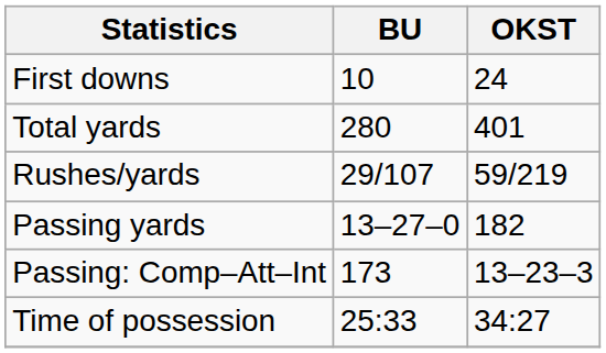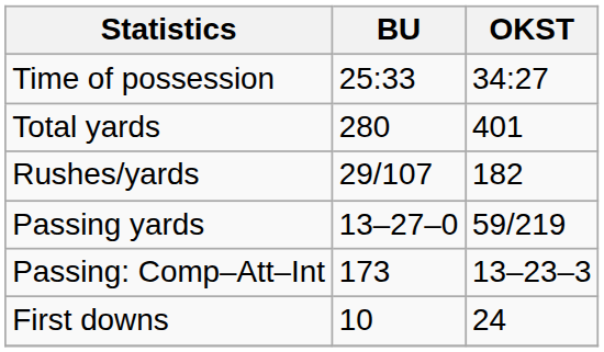rows swapped: First downs <-> Time of possession
Rushes/yards | OKST: 59/219 -> 182
Passing yards | OKST: 182 -> 59/219
